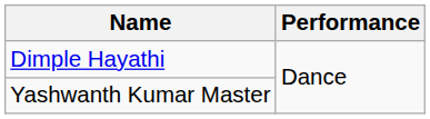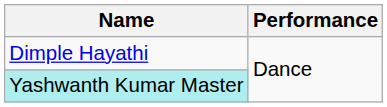Yashwanth Kumar Master | Name: no background -> paleturquoise background
